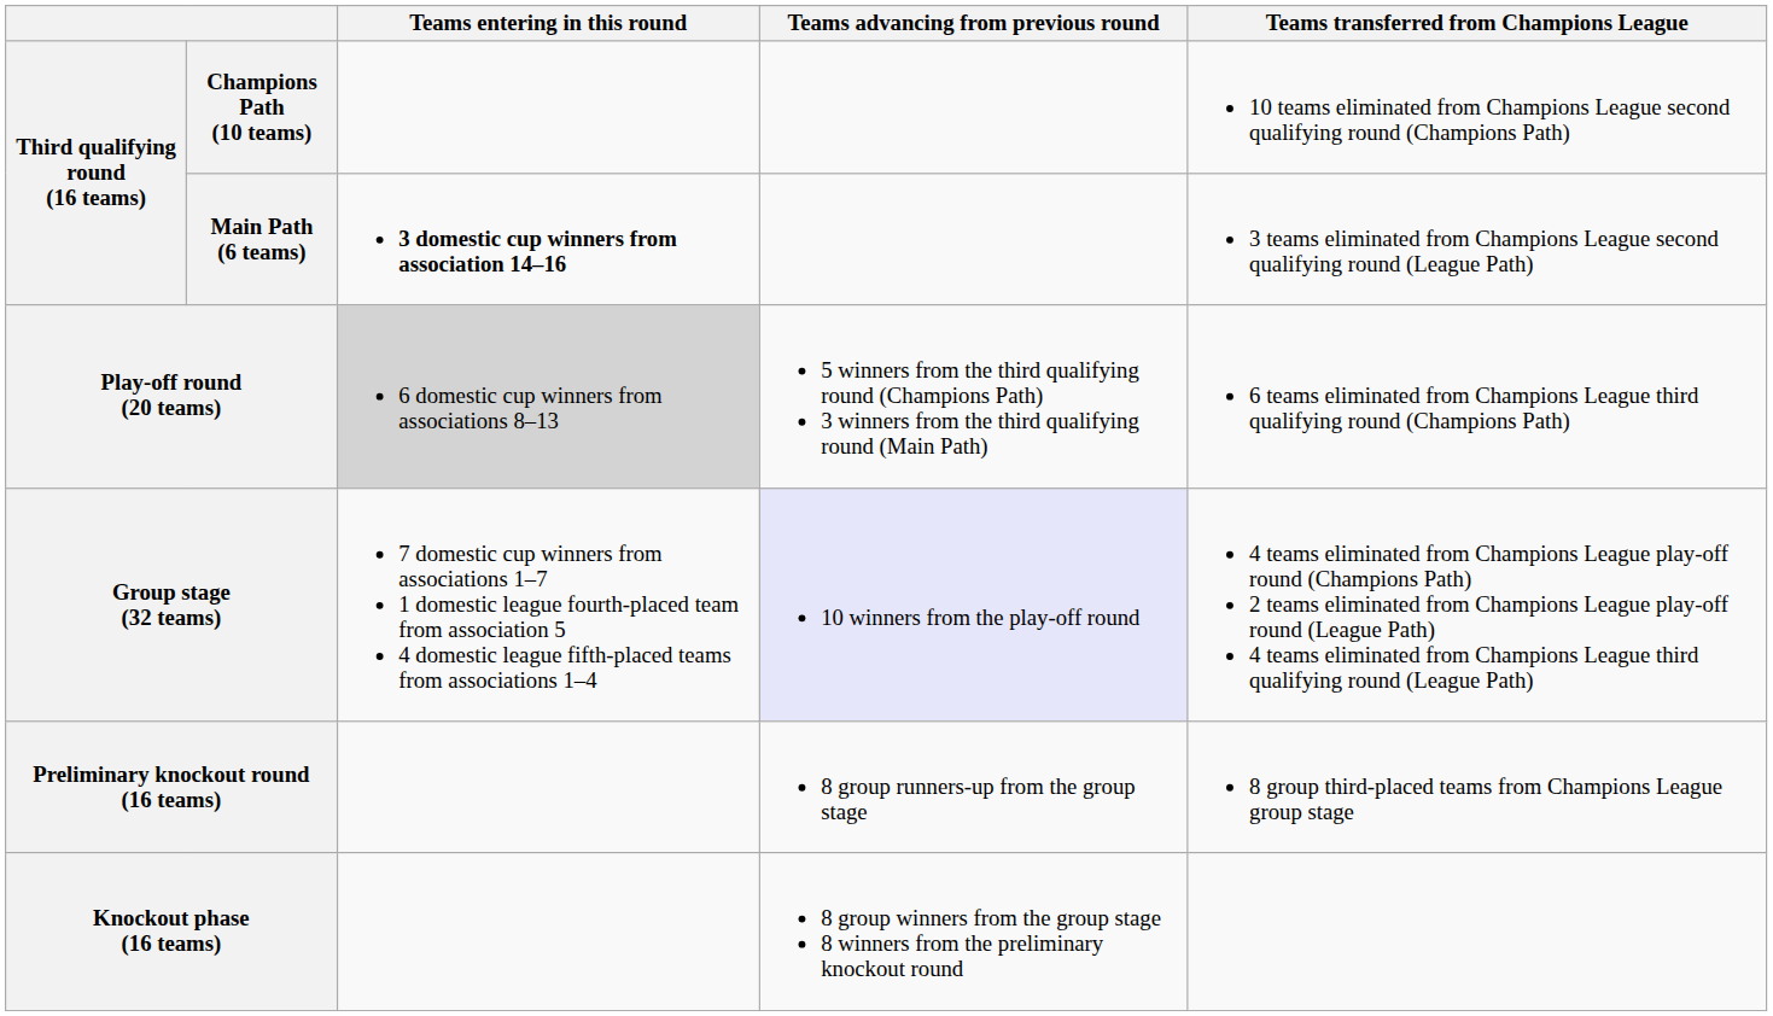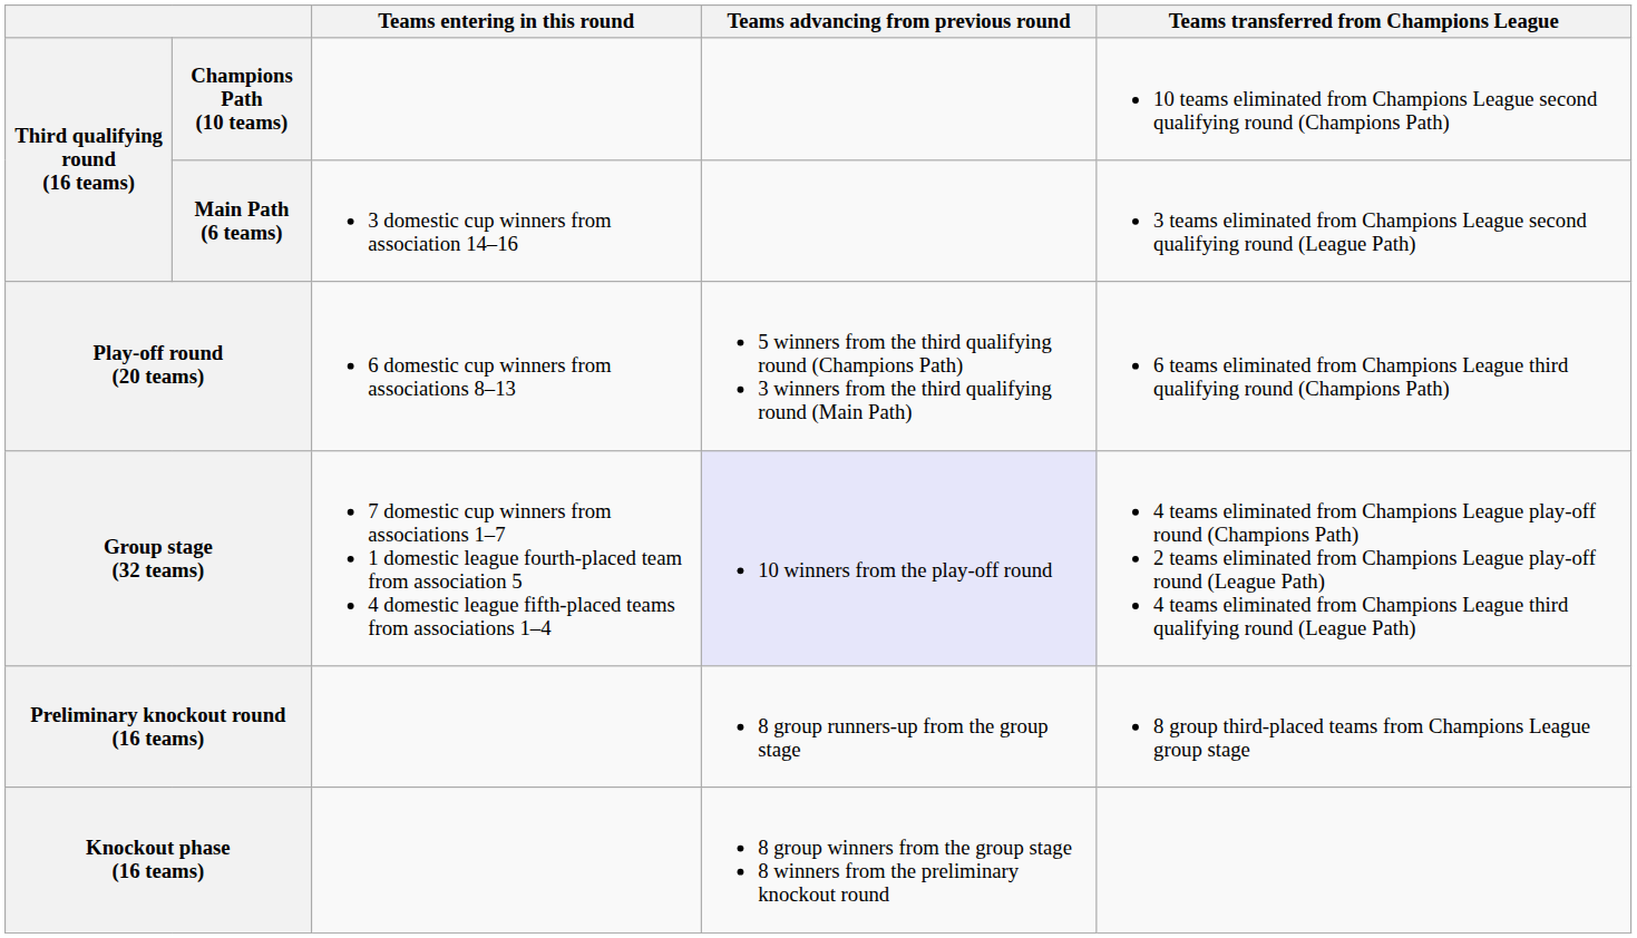Main Path (6 teams) | Teams entering in this round: bold -> normal
Play-off round (20 teams) | Teams entering in this round: lightgrey background -> no background
